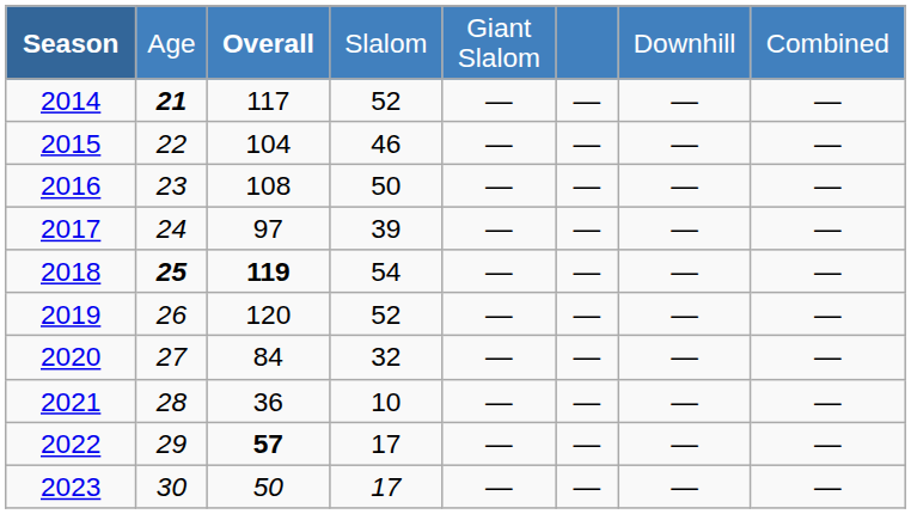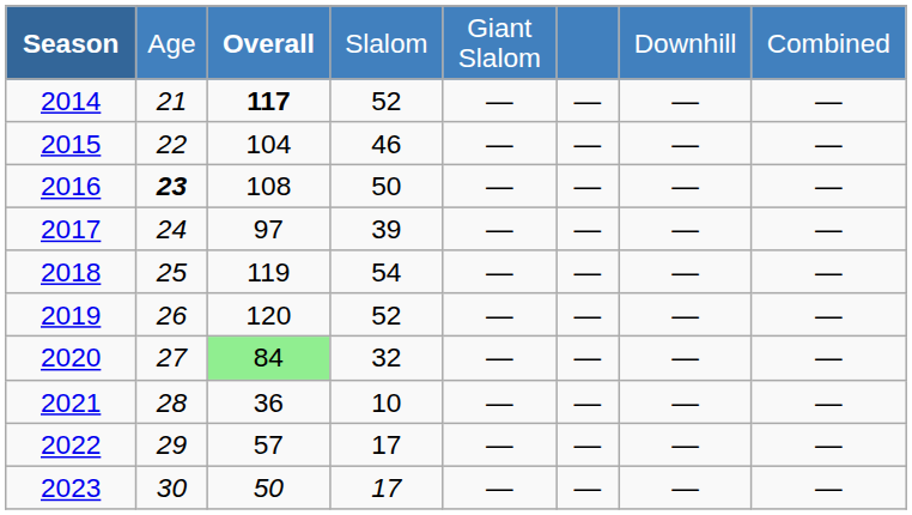2014 | column 2: bold -> normal
2014 | column 3: normal -> bold
2016 | column 2: normal -> bold
2018 | column 2: bold -> normal
2018 | column 3: bold -> normal
2020 | column 3: no background -> lightgreen background
2022 | column 3: bold -> normal
